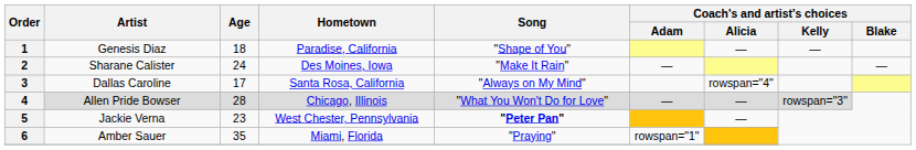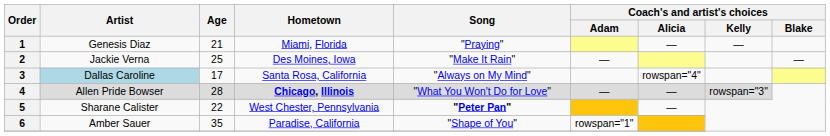1 | Age: 18 -> 21
1 | Hometown: Paradise, California -> Miami, Florida
1 | Song: "Shape of You" -> "Praying"
2 | Artist: Sharane Calister -> Jackie Verna
2 | Age: 24 -> 25
3 | Artist: no background -> lightblue background
4 | Hometown: normal -> bold
5 | Artist: Jackie Verna -> Sharane Calister
5 | Age: 23 -> 22
6 | Hometown: Miami, Florida -> Paradise, California
6 | Song: "Praying" -> "Shape of You"
